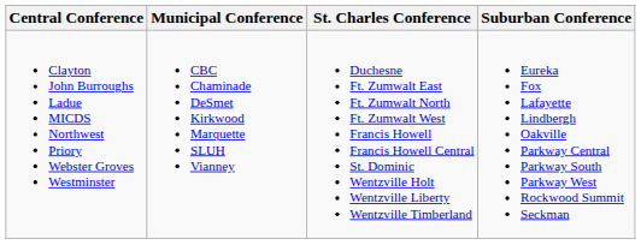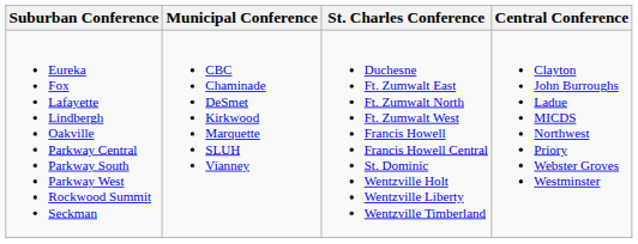columns swapped: Central Conference <-> Suburban Conference
